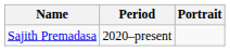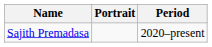columns swapped: Portrait <-> Period
